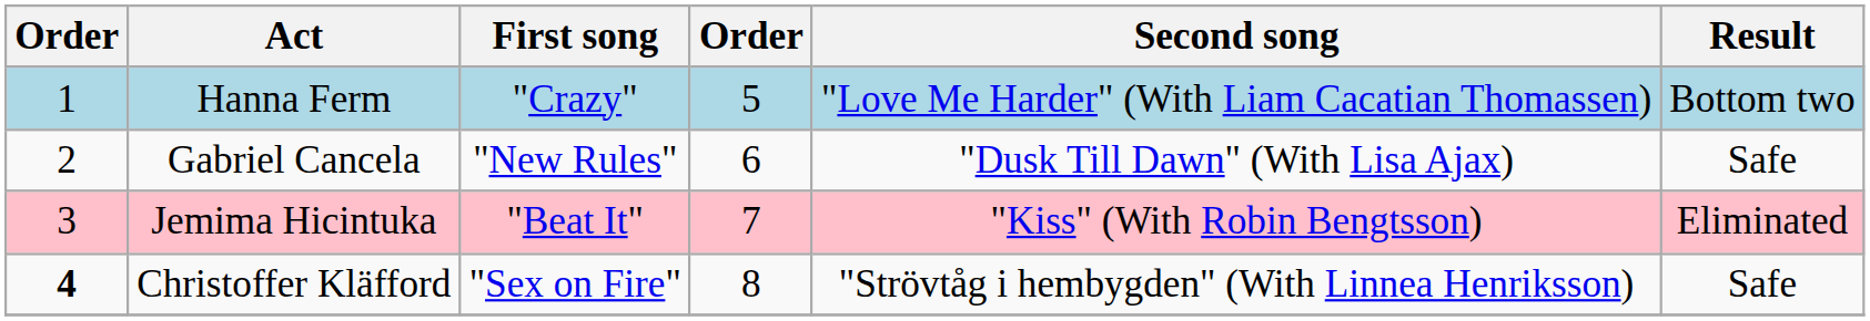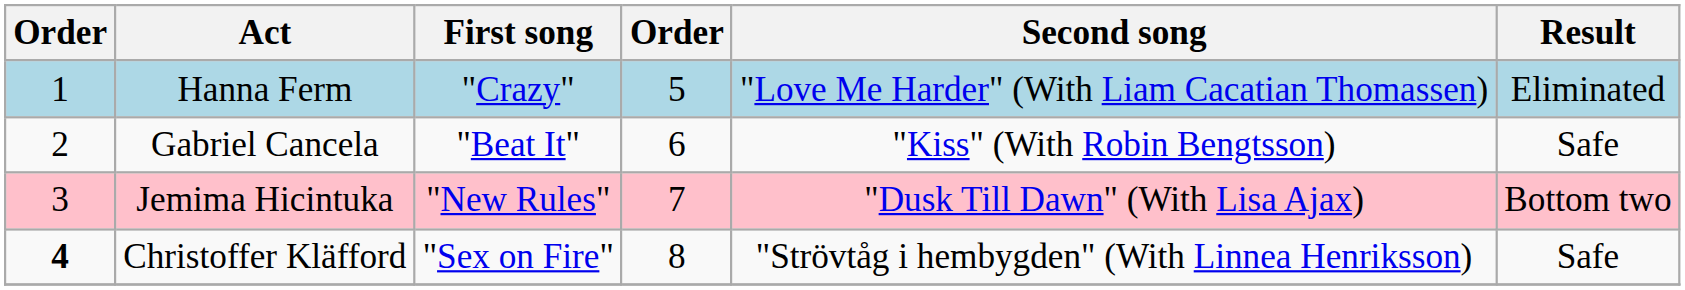Hanna Ferm | Result: Bottom two -> Eliminated
Gabriel Cancela | First song: "New Rules" -> "Beat It"
Gabriel Cancela | Second song: "Dusk Till Dawn" (With Lisa Ajax) -> "Kiss" (With Robin Bengtsson)
Jemima Hicintuka | First song: "Beat It" -> "New Rules"
Jemima Hicintuka | Second song: "Kiss" (With Robin Bengtsson) -> "Dusk Till Dawn" (With Lisa Ajax)
Jemima Hicintuka | Result: Eliminated -> Bottom two
